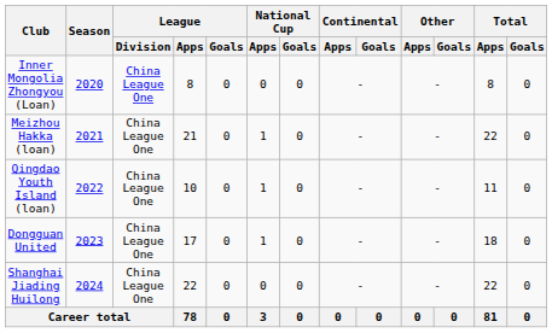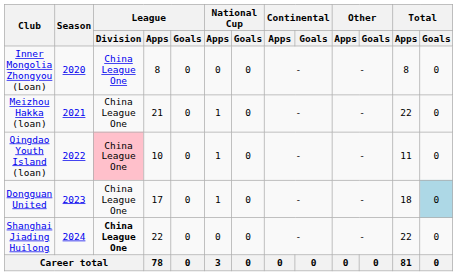Qingdao Youth Island (loan) | League / Division: no background -> pink background
Dongguan United | Total / Goals: no background -> lightblue background
Shanghai Jiading Huilong | League / Division: normal -> bold
